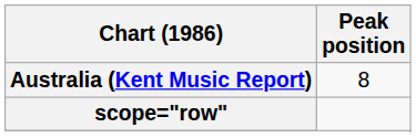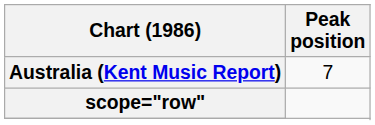Australia (Kent Music Report) | Peak position: 8 -> 7
